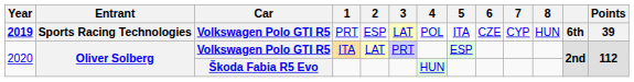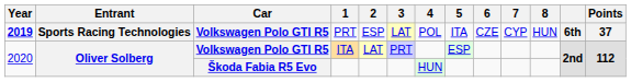row 2 | Points: 39 -> 37
